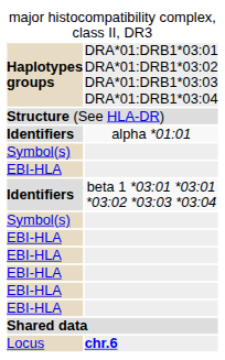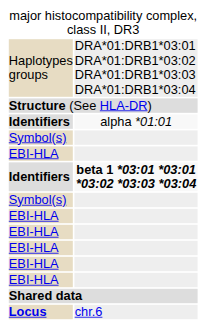Haplotypes groups | column 1: bold -> normal
Identifiers / beta 1 *03:01 *03:01 *03:02 *03:03 *03:04 | column 2: normal -> bold
Locus | column 1: normal -> bold
Locus | column 2: bold -> normal
